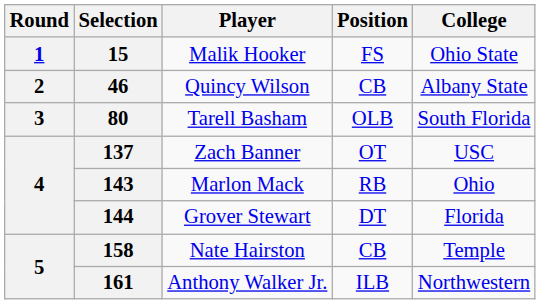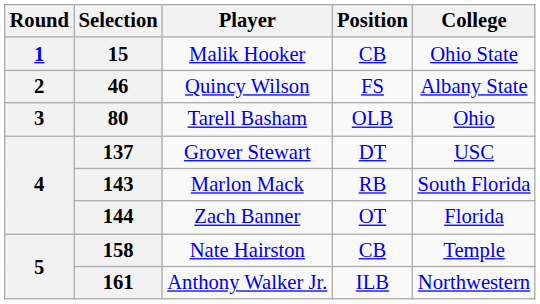15 | Position: FS -> CB
46 | Position: CB -> FS
80 | College: South Florida -> Ohio
137 | Player: Zach Banner -> Grover Stewart
137 | Position: OT -> DT
143 | College: Ohio -> South Florida
144 | Player: Grover Stewart -> Zach Banner
144 | Position: DT -> OT
